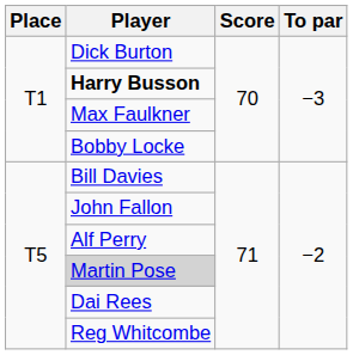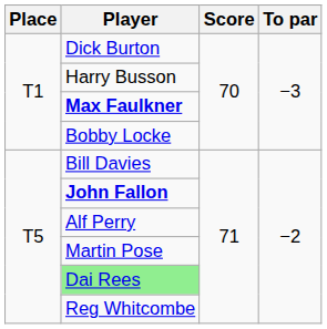Harry Busson | Player: bold -> normal
Max Faulkner | Player: normal -> bold
John Fallon | Player: normal -> bold
Martin Pose | Player: lightgrey background -> no background
Dai Rees | Player: no background -> lightgreen background
